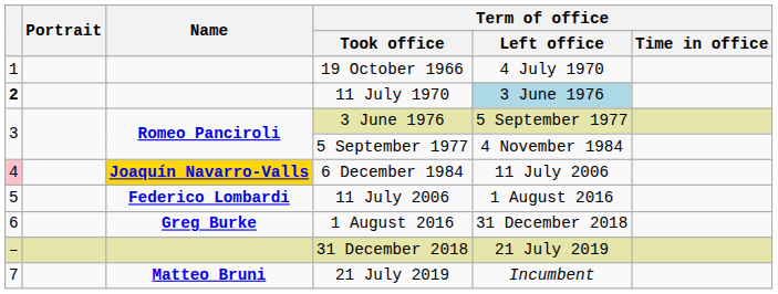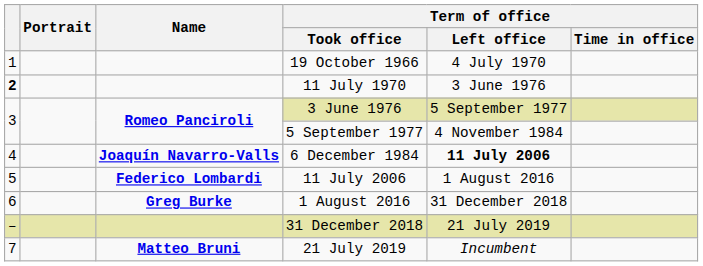11 July 1970 | Term of office / Left office: lightblue background -> no background
6 December 1984 | column 1: pink background -> no background
6 December 1984 | Name: gold background -> no background
6 December 1984 | Term of office / Left office: normal -> bold
